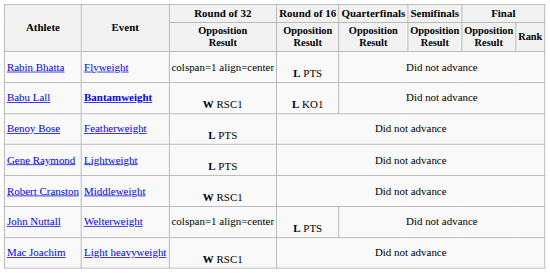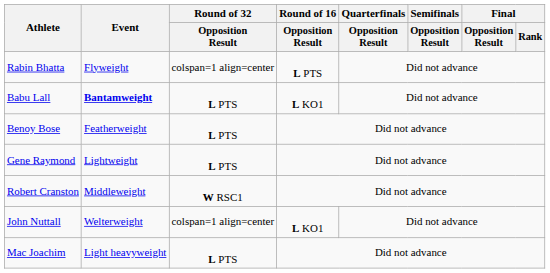Babu Lall | Round of 32 / Opposition Result: W RSC1 -> L PTS
John Nuttall | Round of 16 / Opposition Result: L PTS -> L KO1
Mac Joachim | Round of 32 / Opposition Result: W RSC1 -> L PTS
